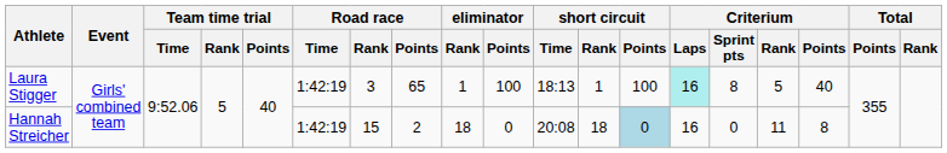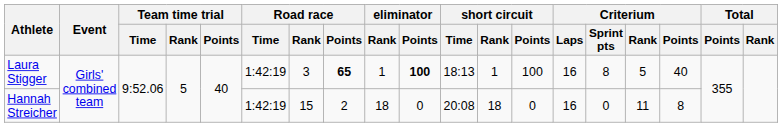row 3 | Road race / Points: normal -> bold
row 3 | eliminator / Points: normal -> bold
row 3 | Criterium / Laps: paleturquoise background -> no background
row 4 | short circuit / Points: lightblue background -> no background
